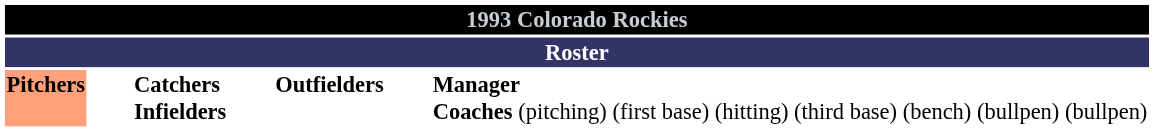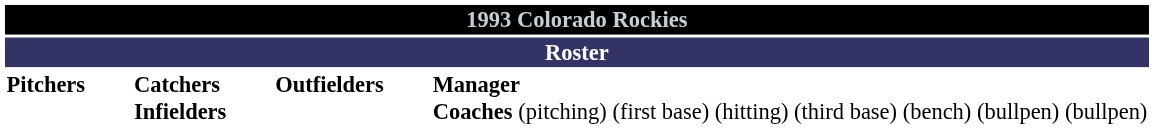Pitchers | column 1: lightsalmon background -> no background
